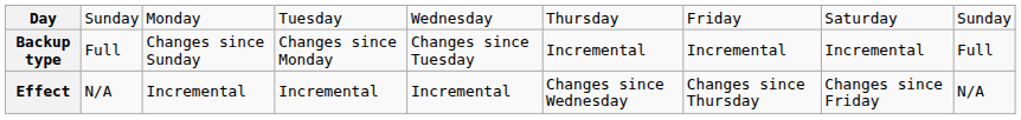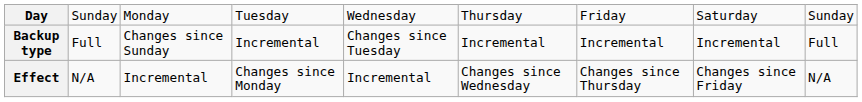Backup type | column 4: Changes since Monday -> Incremental
Effect | column 4: Incremental -> Changes since Monday
